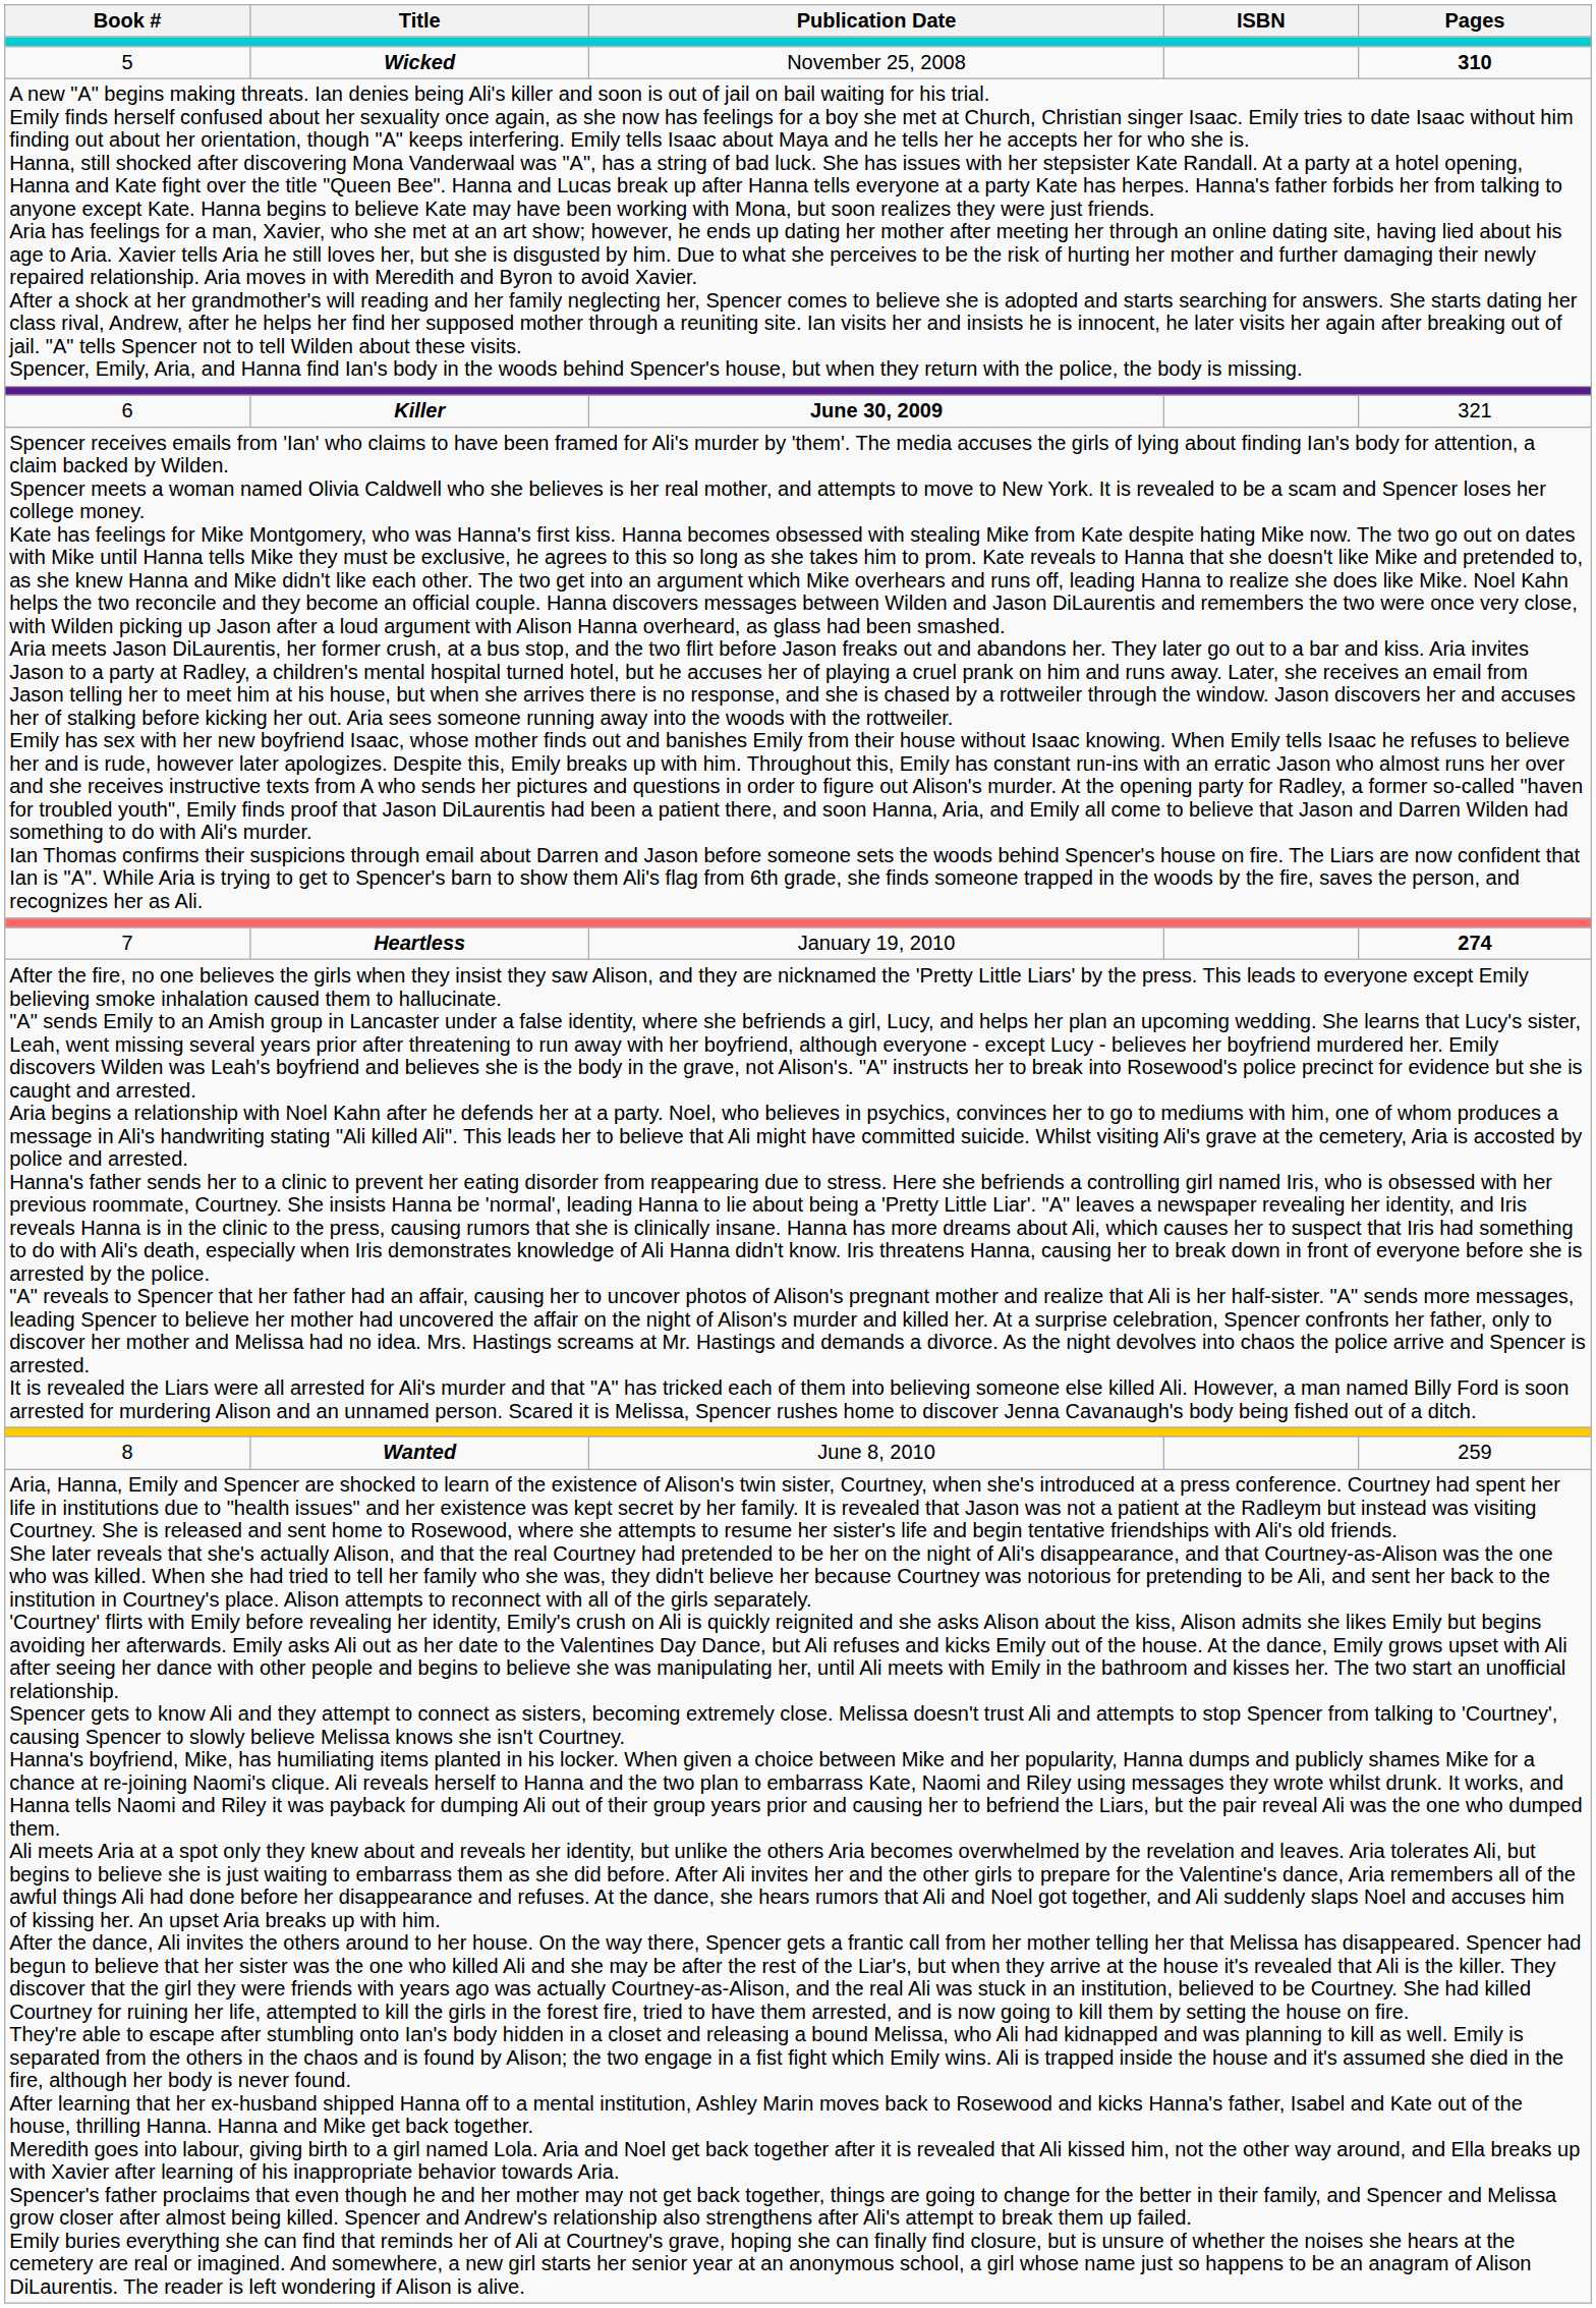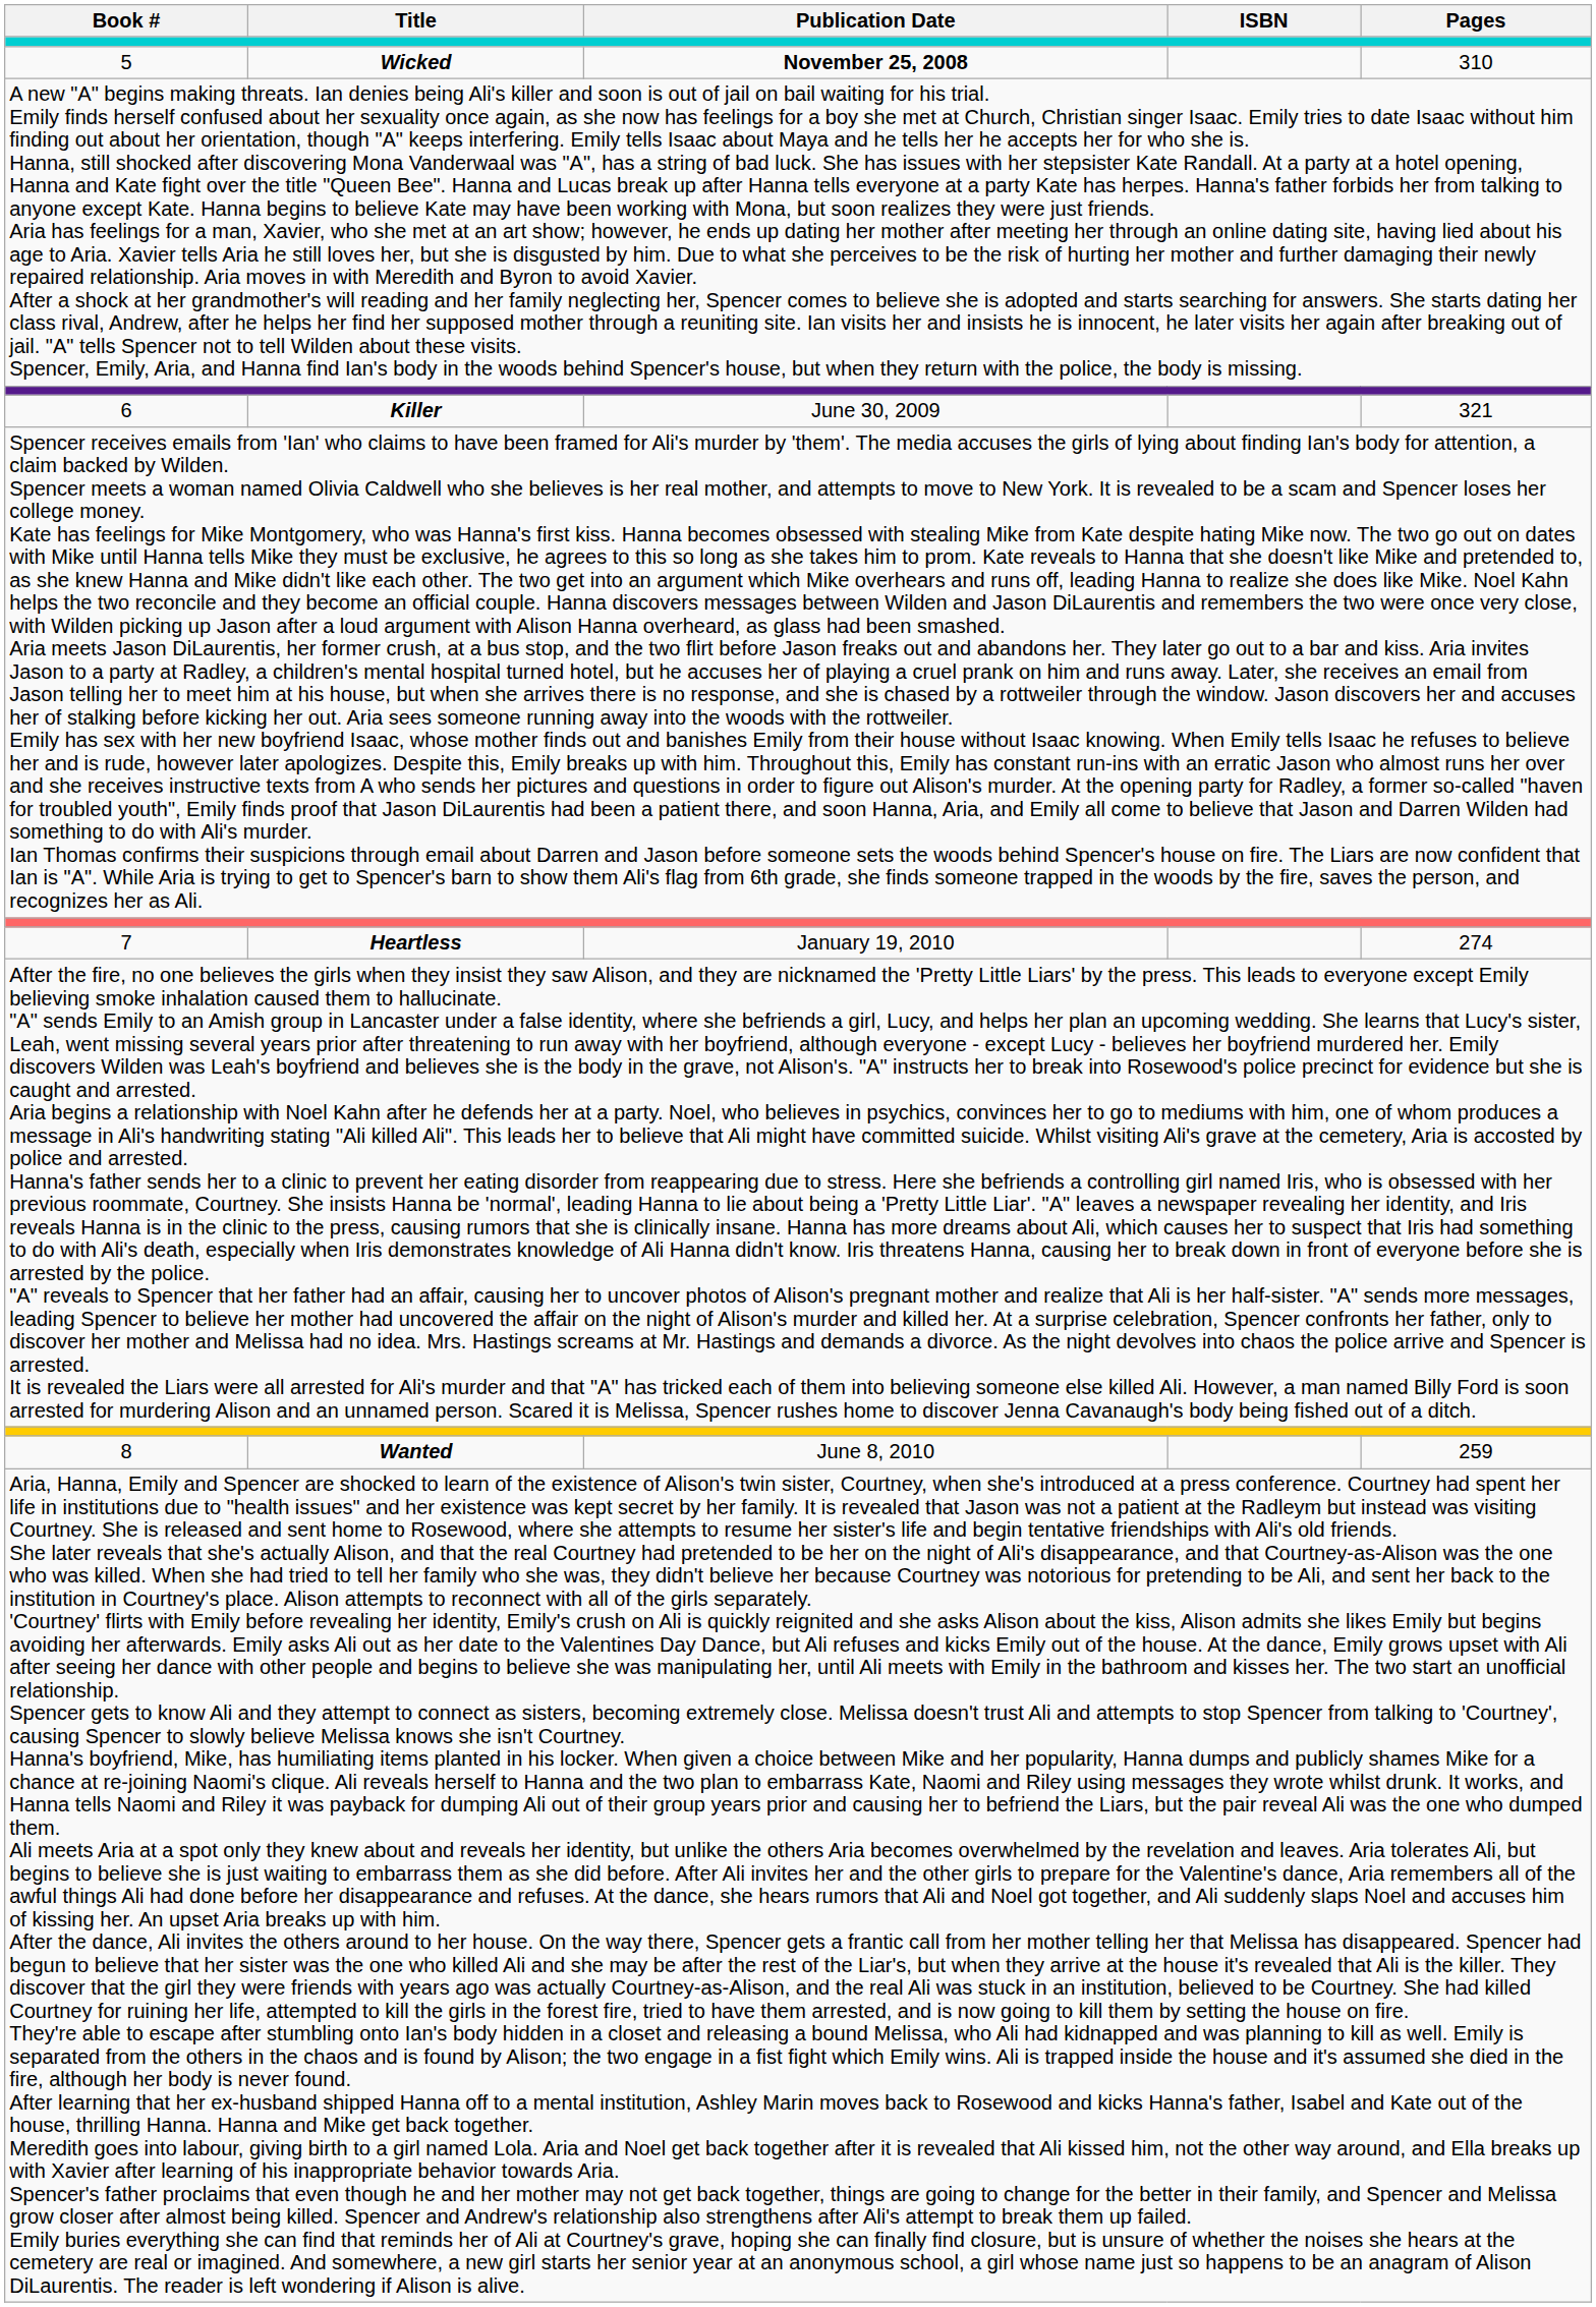5 | Publication Date: normal -> bold
5 | Pages: bold -> normal
6 | Publication Date: bold -> normal
7 | Pages: bold -> normal
